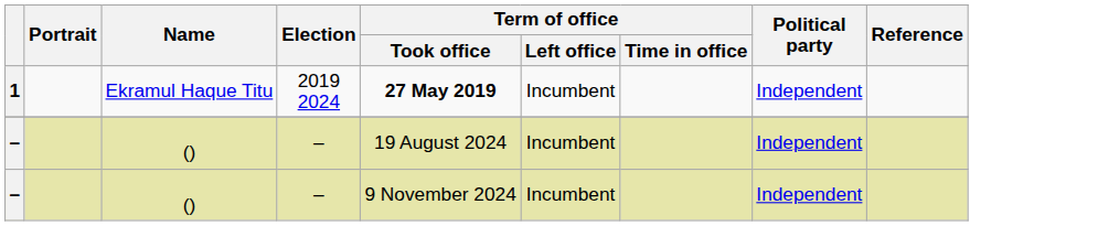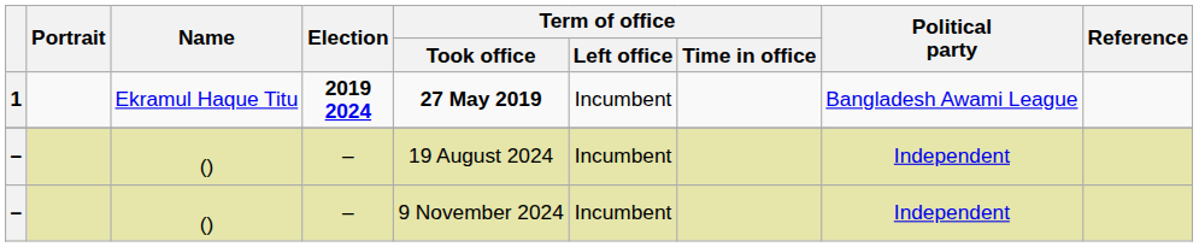1 | Election: normal -> bold
1 | Political party: Independent -> Bangladesh Awami League
